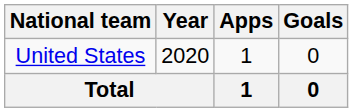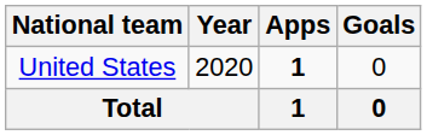United States | Apps: normal -> bold
